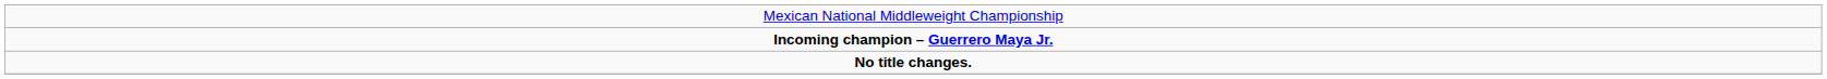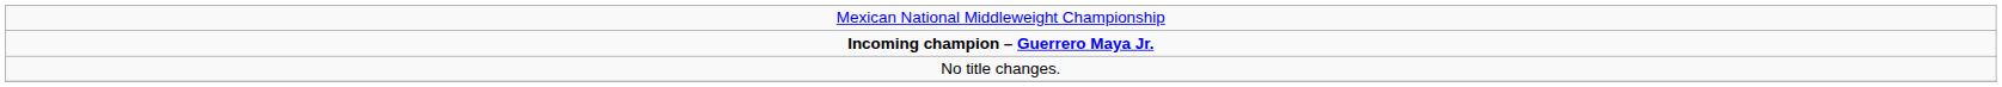No title changes. | column 1: bold -> normal
